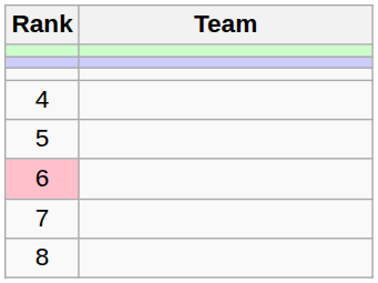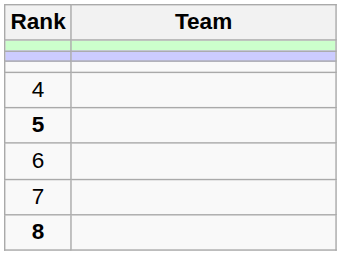row 6 | Rank: normal -> bold
row 7 | Rank: pink background -> no background
row 9 | Rank: normal -> bold
